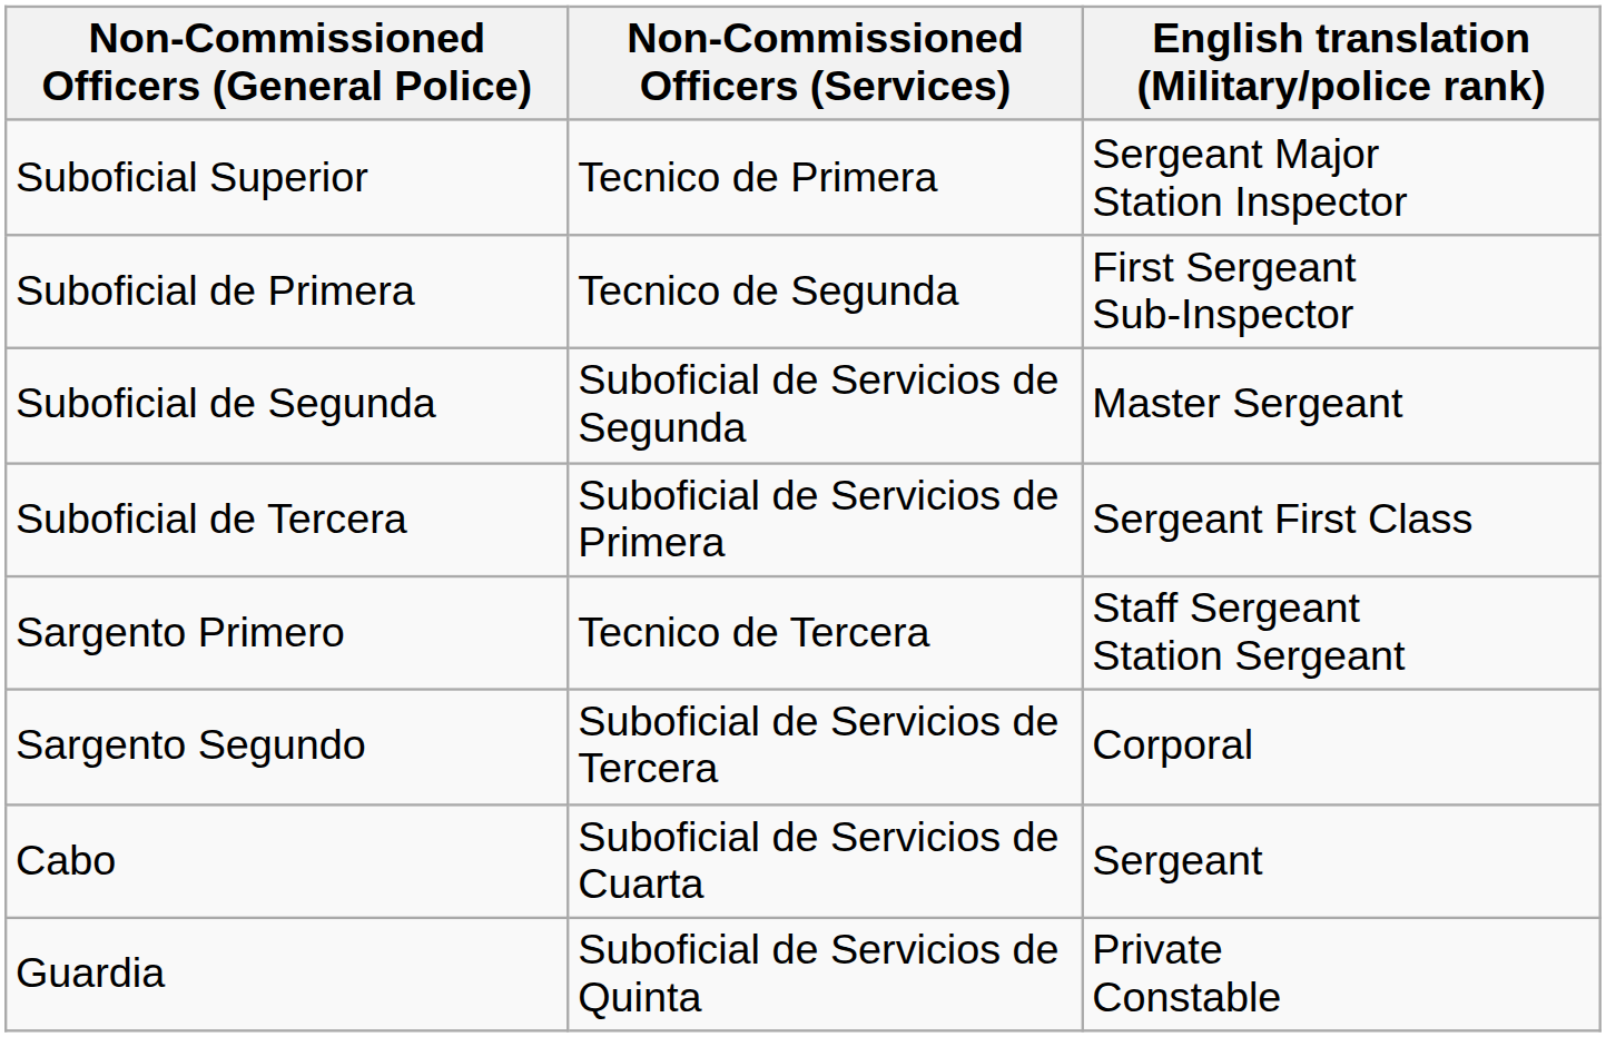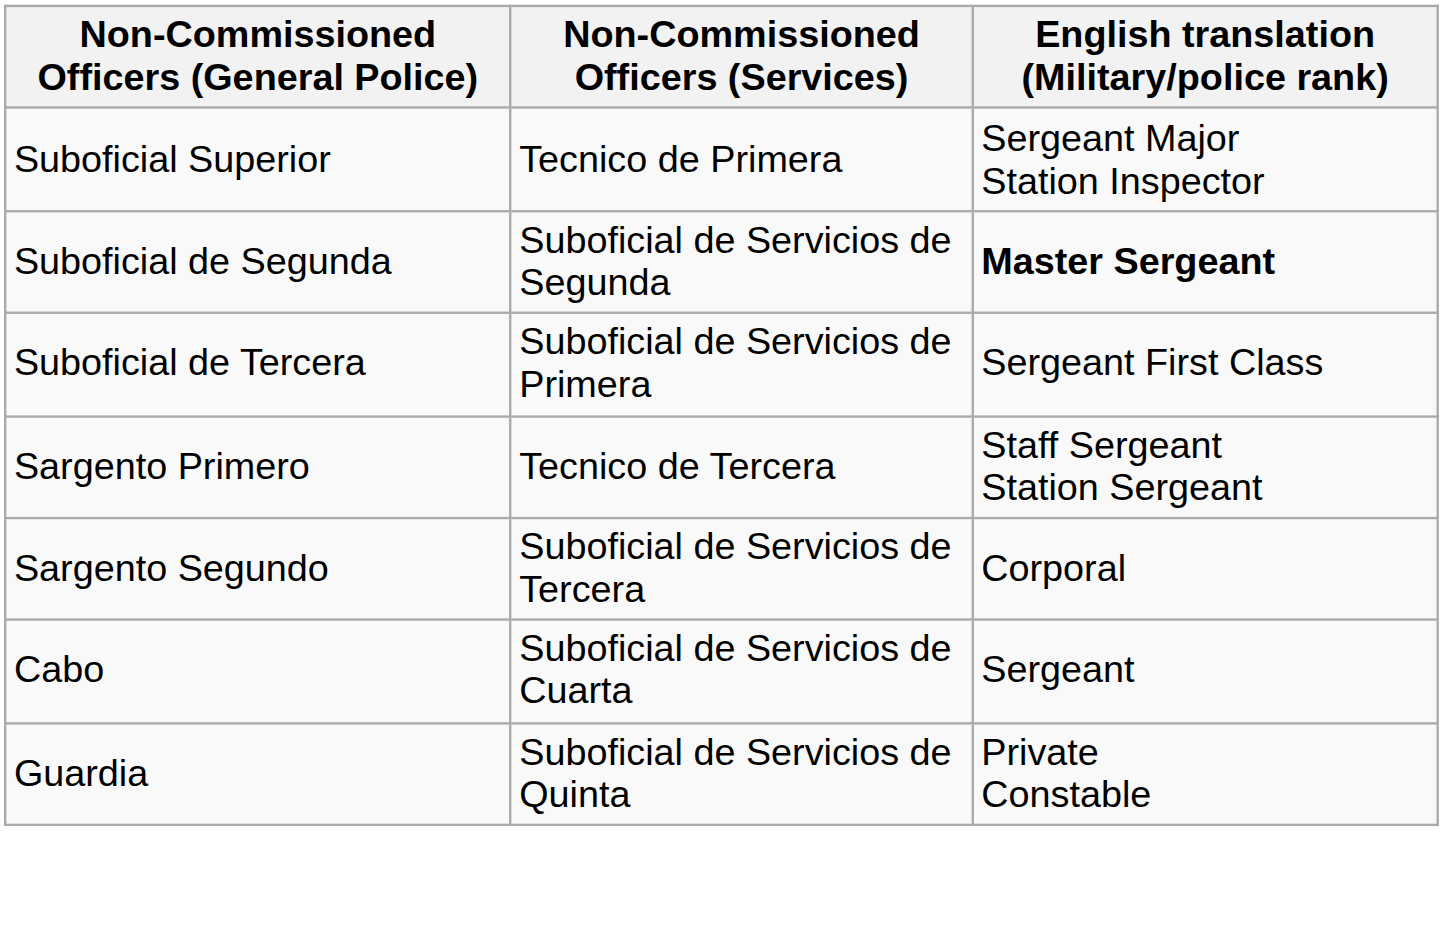- row: Suboficial de Primera | Tecnico de Segunda | First Sergeant Sub-Inspector
Suboficial de Segunda | English translation (Military/police rank): normal -> bold
